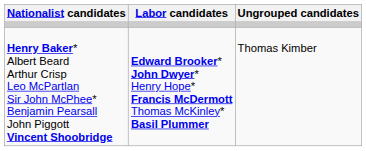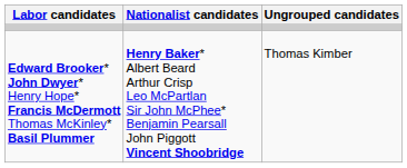columns swapped: Labor candidates <-> Nationalist candidates
